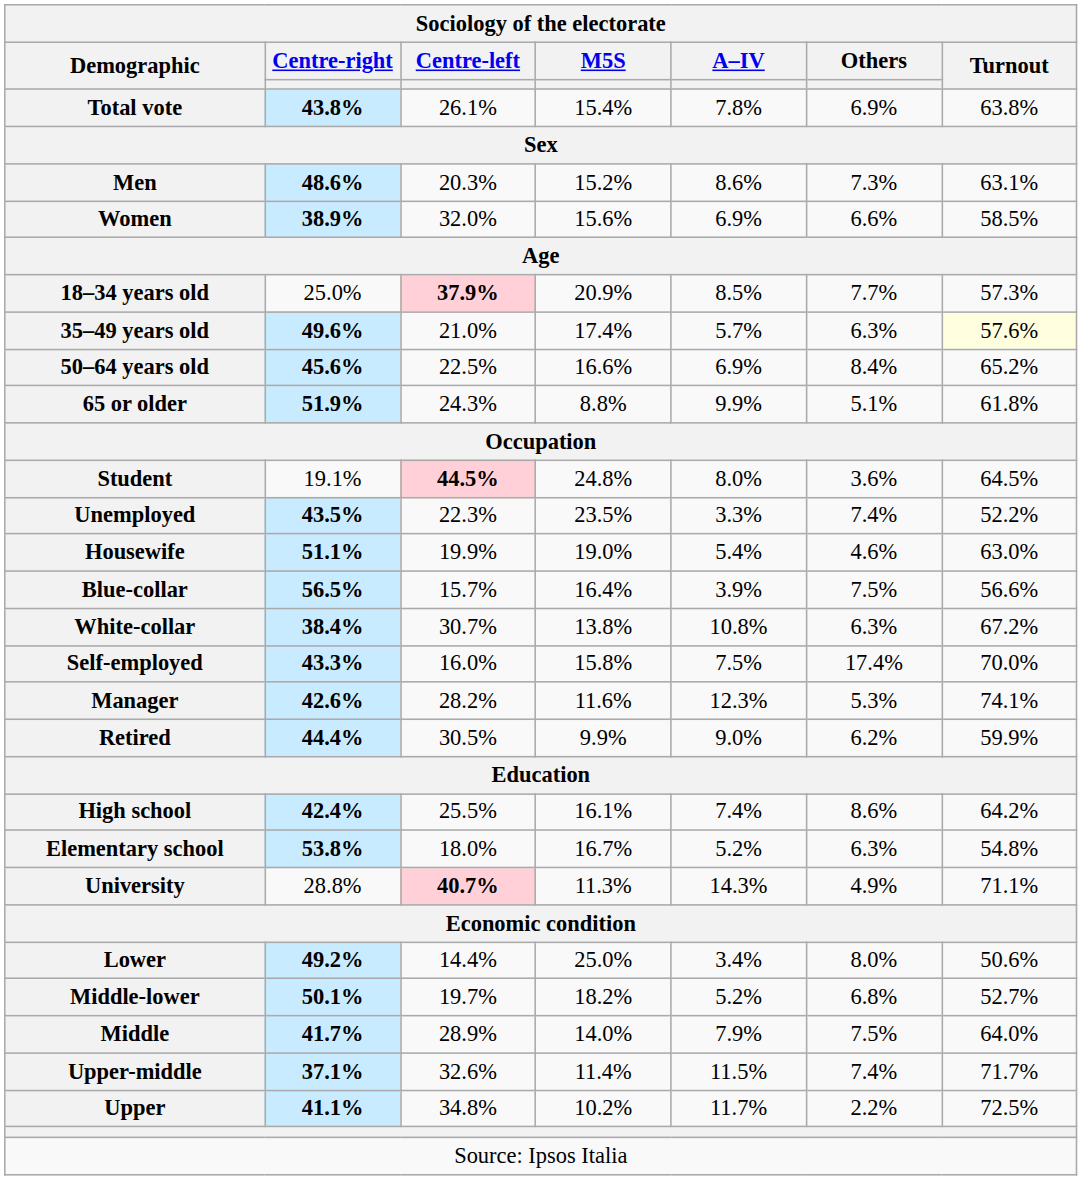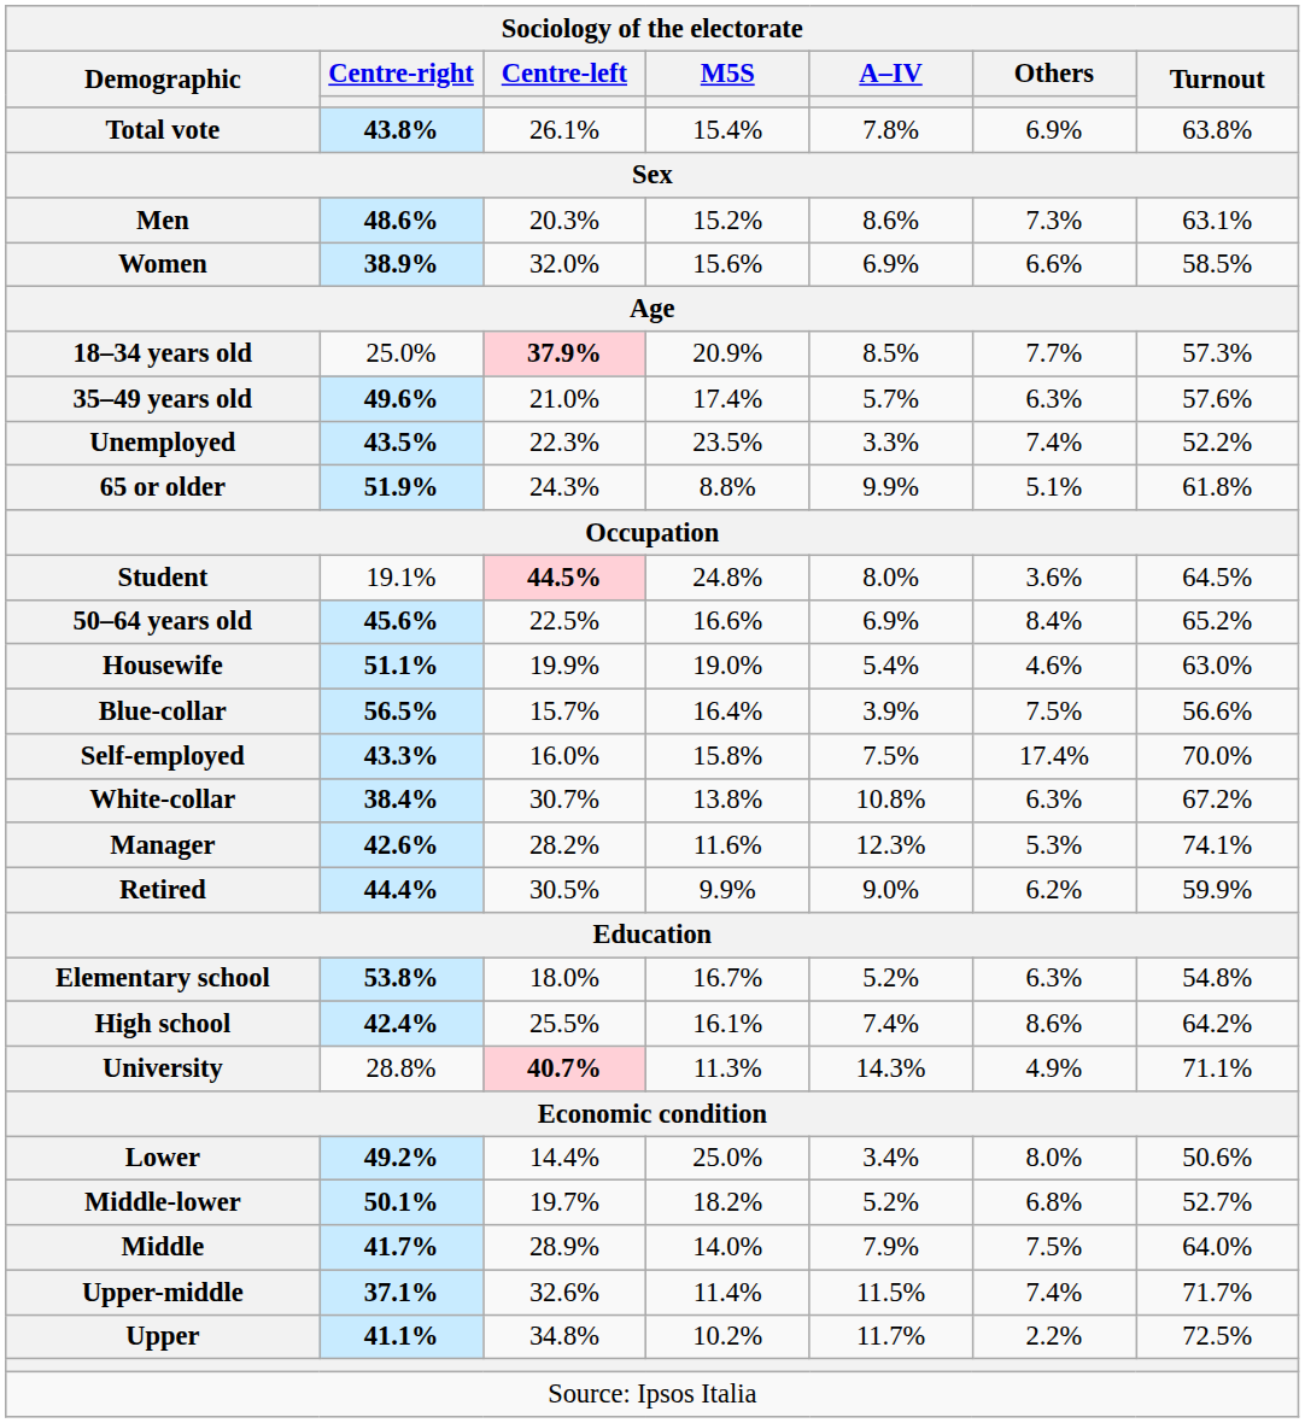35–49 years old | Turnout: lightyellow background -> no background
rows swapped: 50–64 years old <-> Unemployed
rows swapped: White-collar <-> Self-employed
rows swapped: Elementary school <-> High school
